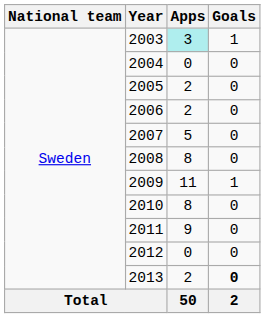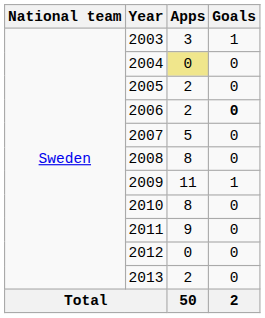2003 | Apps: paleturquoise background -> no background
2004 | Apps: no background -> khaki background
2006 | Goals: normal -> bold
2013 | Goals: bold -> normal
